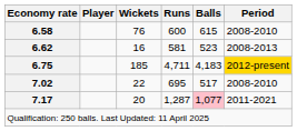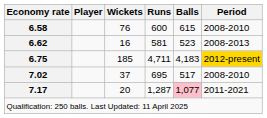7.02 | Wickets: 22 -> 37
